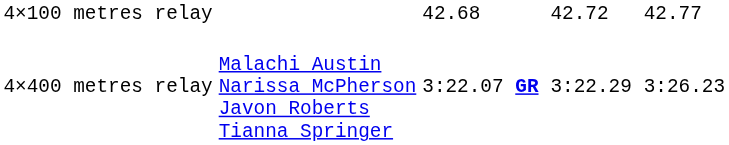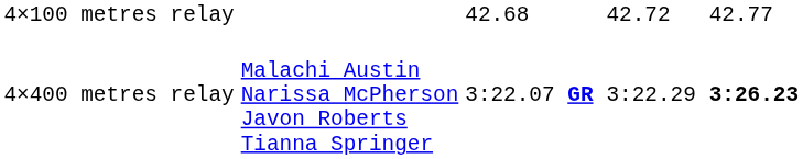4×400 metres relay | column 5: normal -> bold
